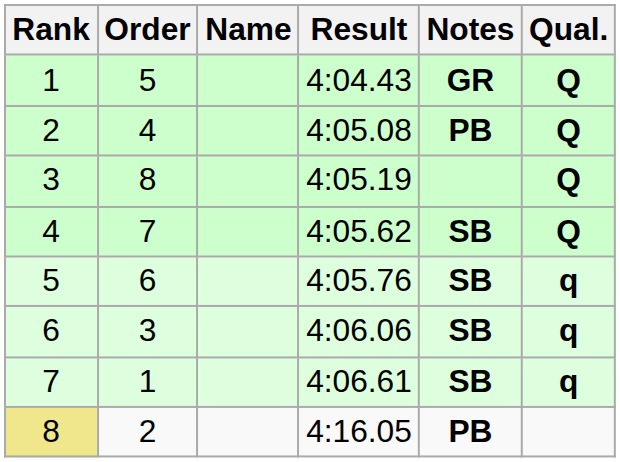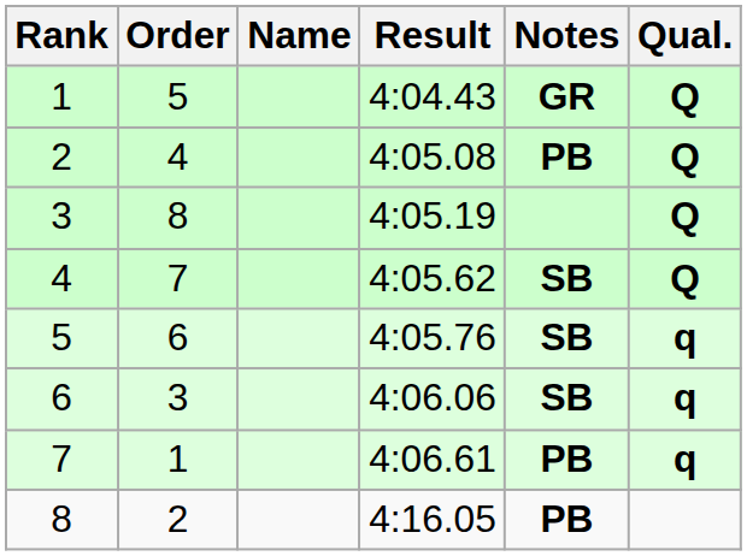row 8 | Notes: SB -> PB
row 9 | Rank: khaki background -> no background
